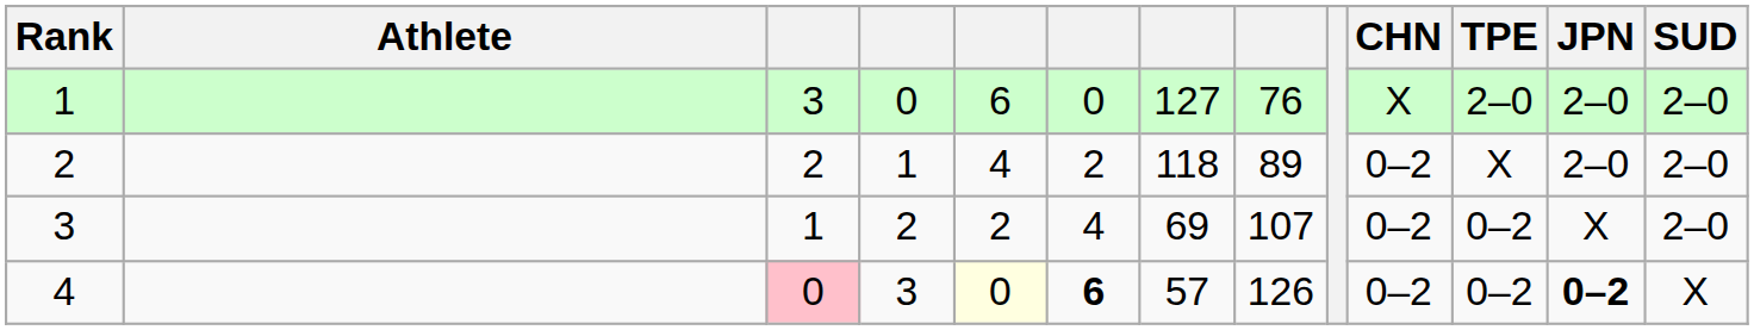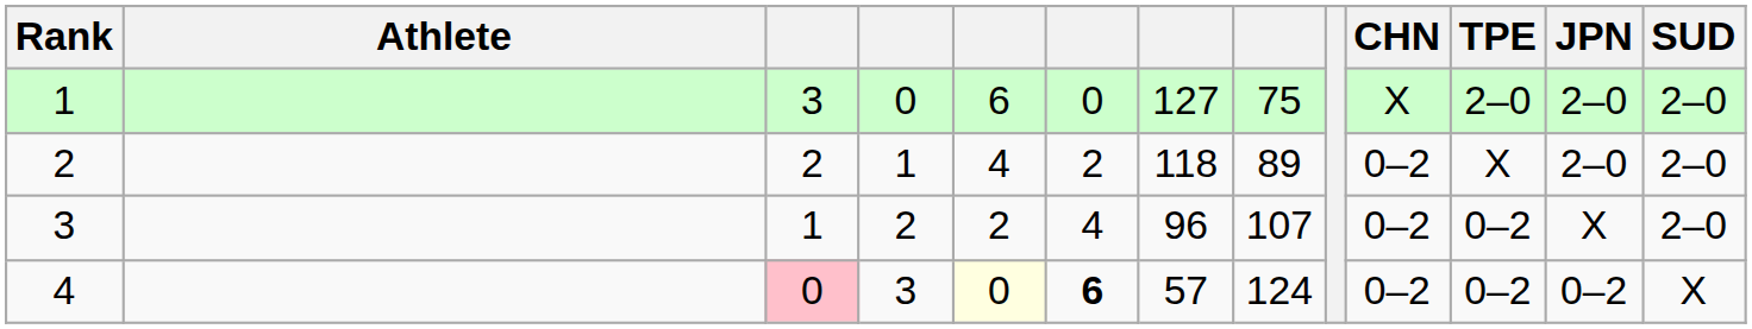row 2 | column 8: 76 -> 75
row 4 | column 7: 69 -> 96
row 5 | column 8: 126 -> 124
row 5 | JPN: bold -> normal
